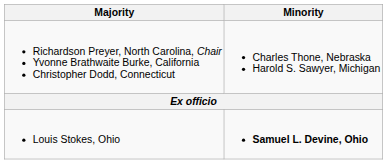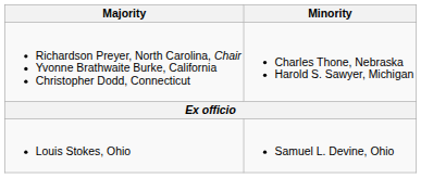Louis Stokes, Ohio | Minority: bold -> normal
